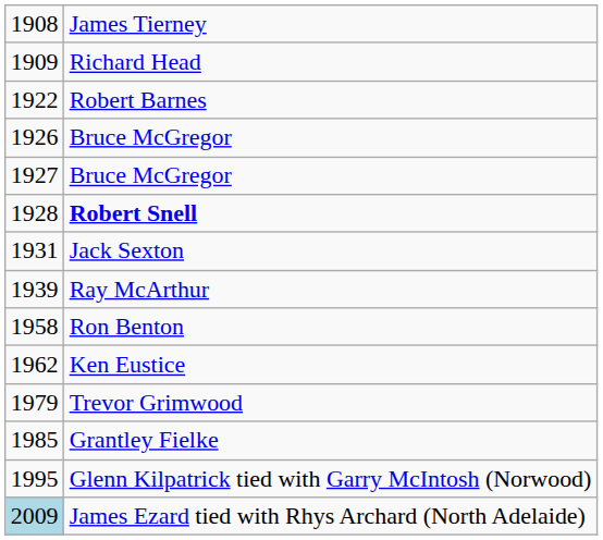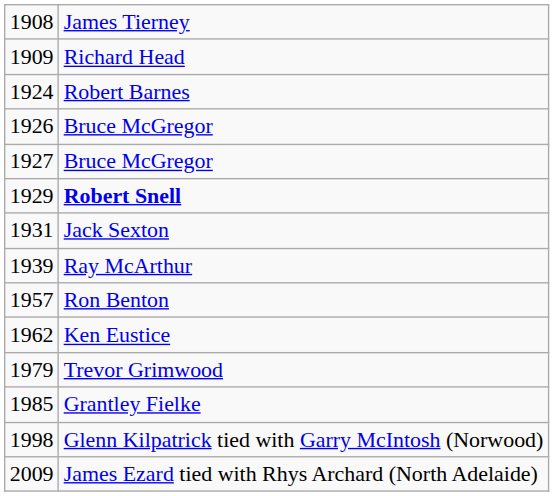row 3 | column 1: 1922 -> 1924
row 6 | column 1: 1928 -> 1929
row 9 | column 1: 1958 -> 1957
row 13 | column 1: 1995 -> 1998
row 14 | column 1: lightblue background -> no background
